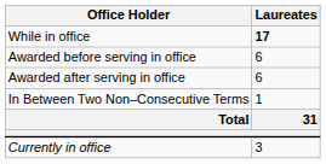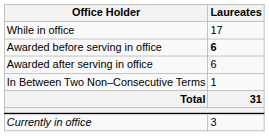While in office | Laureates: bold -> normal
Awarded before serving in office | Laureates: normal -> bold
